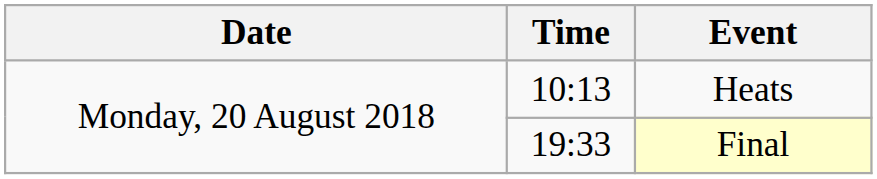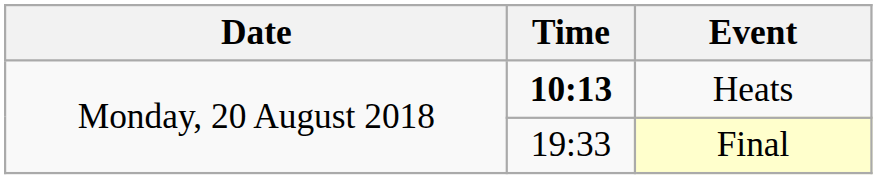Heats | Time: normal -> bold
